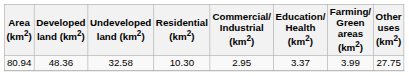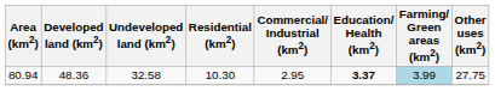80.94 | Education/ Health (km2): normal -> bold
80.94 | Farming/ Green areas (km2): no background -> lightblue background
